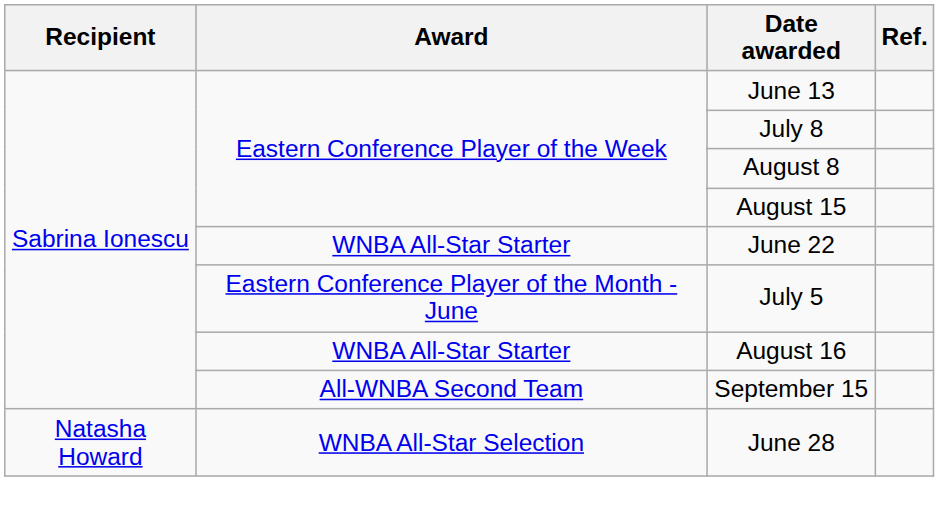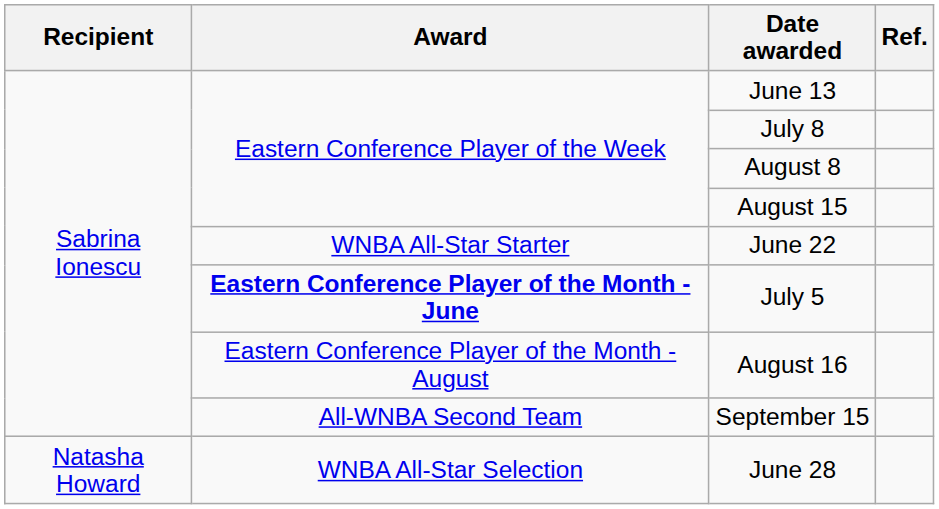July 5 | Award: normal -> bold
August 16 | Award: WNBA All-Star Starter -> Eastern Conference Player of the Month - August
